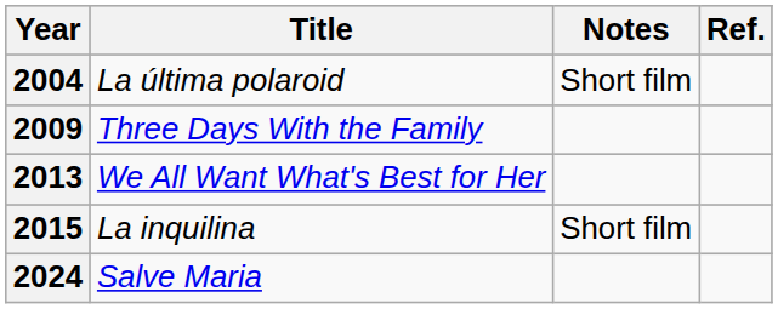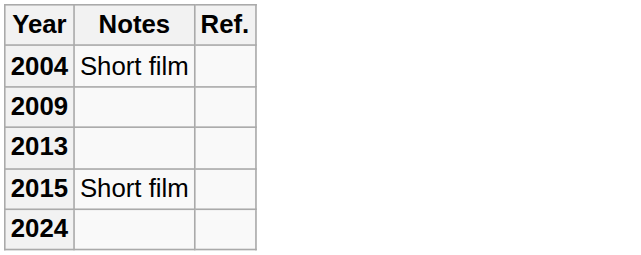- column: Title | La última polaroid | Three Days With the Family | We All Want What's Best for Her | La inquilina | Salve Maria
